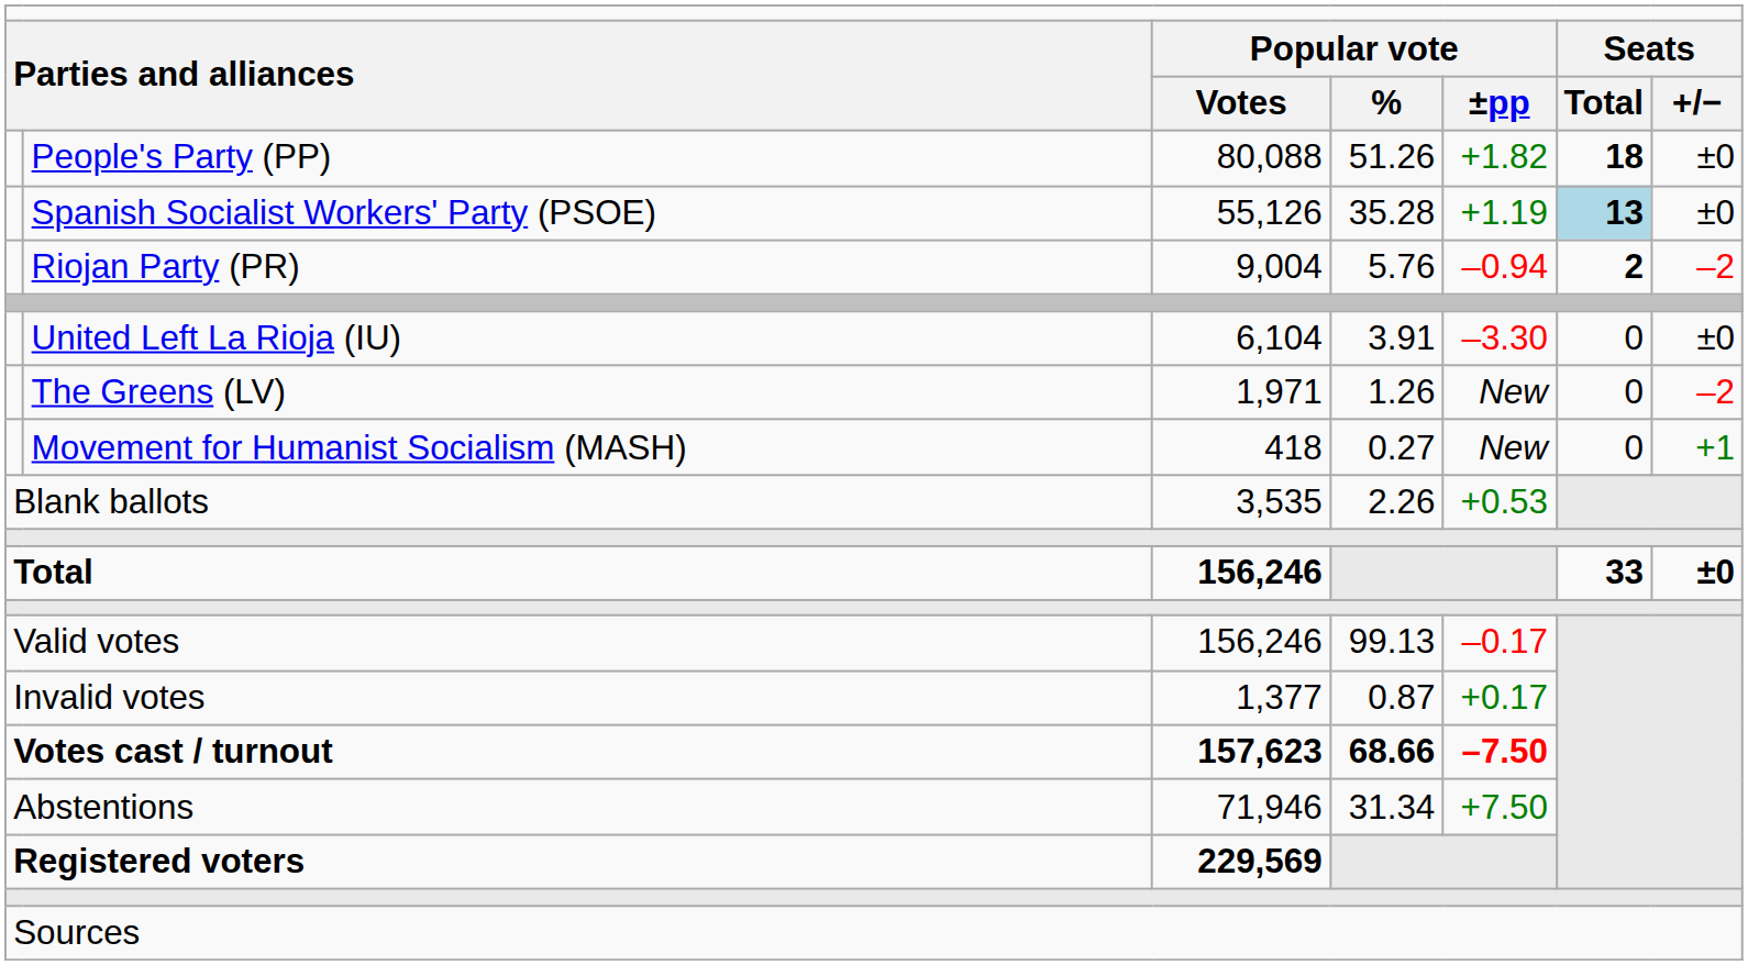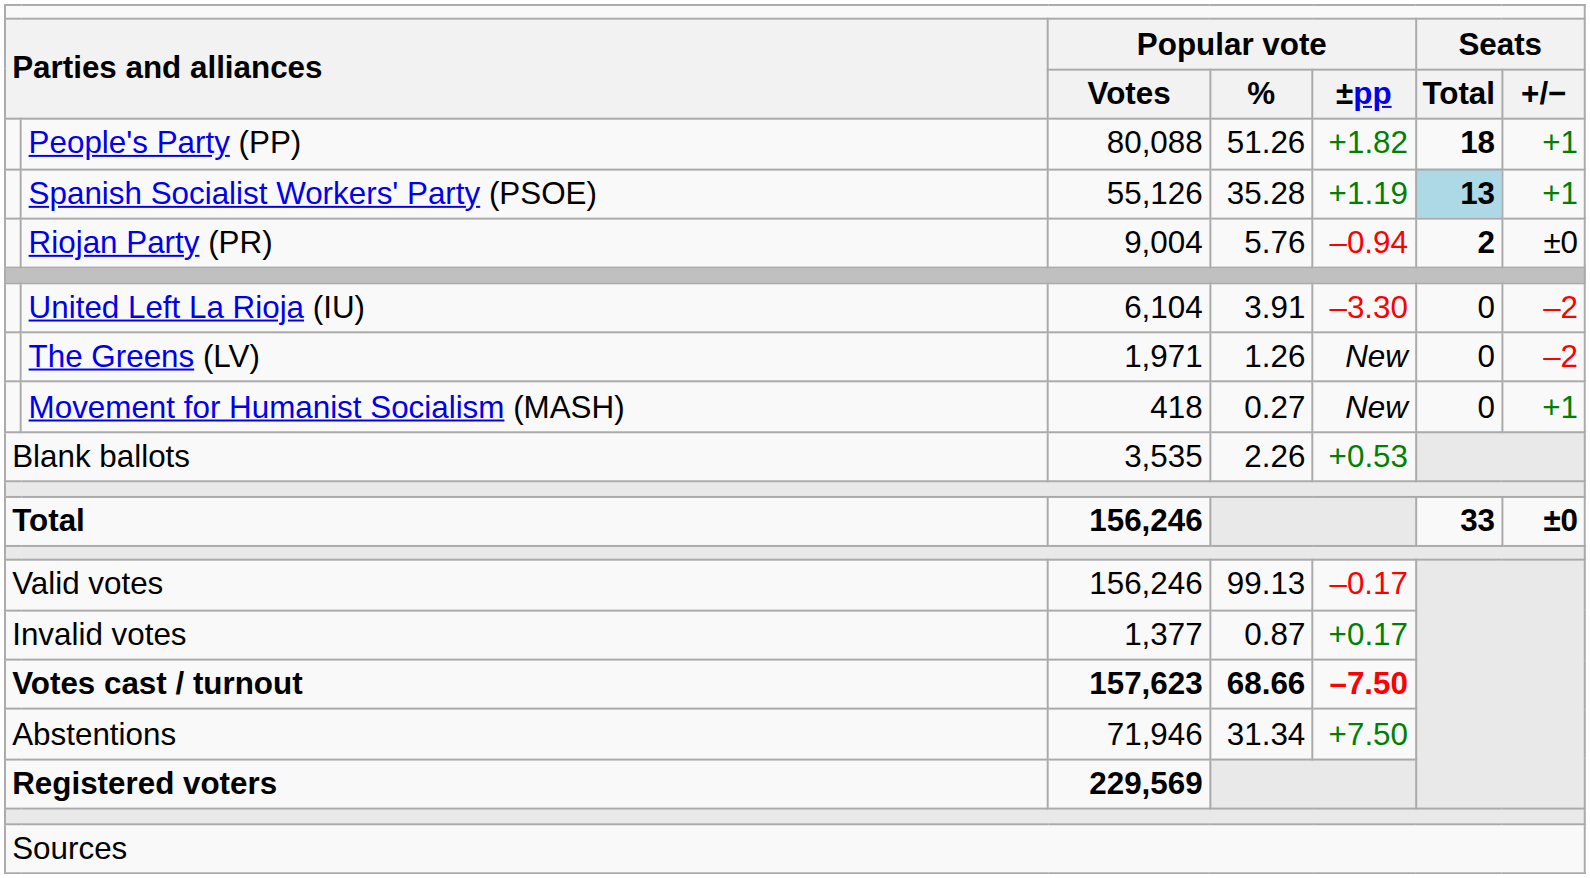People's Party (PP) | column 7: ±0 -> +1
Spanish Socialist Workers' Party (PSOE) | column 7: ±0 -> +1
Riojan Party (PR) | column 7: –2 -> ±0
United Left La Rioja (IU) | column 7: ±0 -> –2
